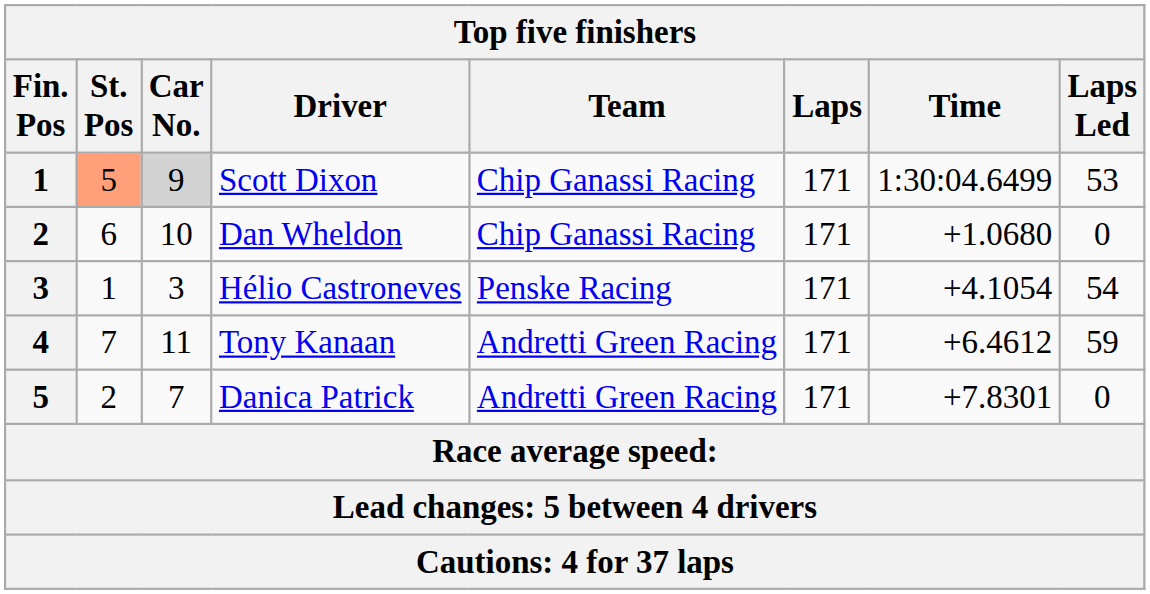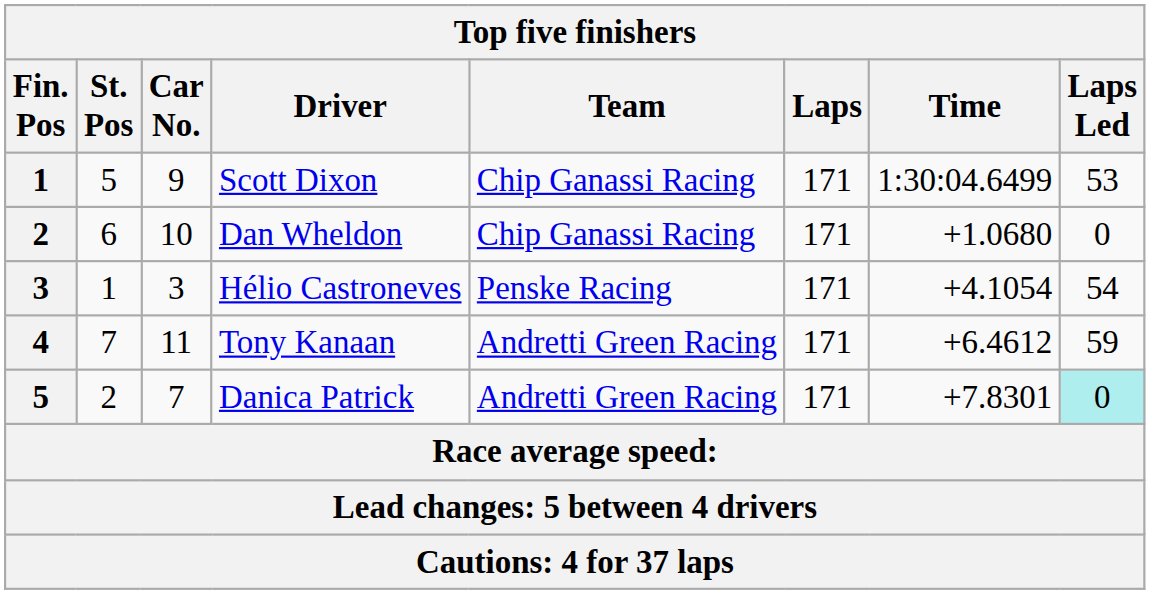Scott Dixon | St. Pos: lightsalmon background -> no background
Scott Dixon | Car No.: lightgrey background -> no background
Danica Patrick | Laps Led: no background -> paleturquoise background
